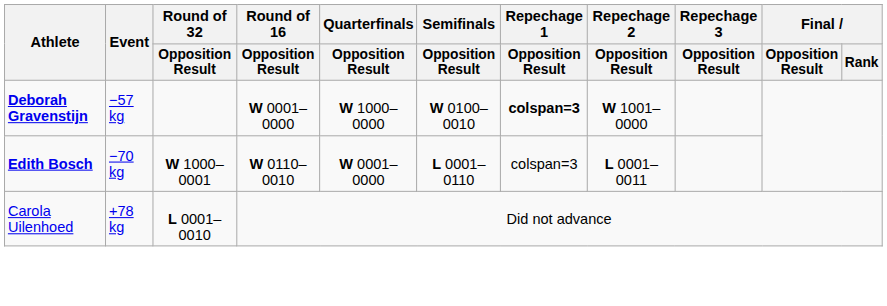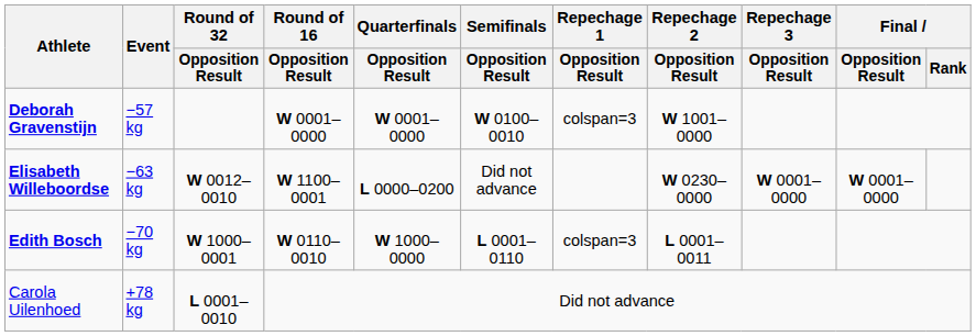Deborah Gravenstijn | Quarterfinals / Opposition Result: W 1000–0000 -> W 0001–0000
Deborah Gravenstijn | Repechage 1 / Opposition Result: bold -> normal
+ row: Elisabeth Willeboordse | −63 kg | W 0012–0010 | W 1100–0001 | L 0000–0200 | Did not advance | W 0230–0000 | W 0001–0000 | W 0001–0000
Edith Bosch | Quarterfinals / Opposition Result: W 0001–0000 -> W 1000–0000
